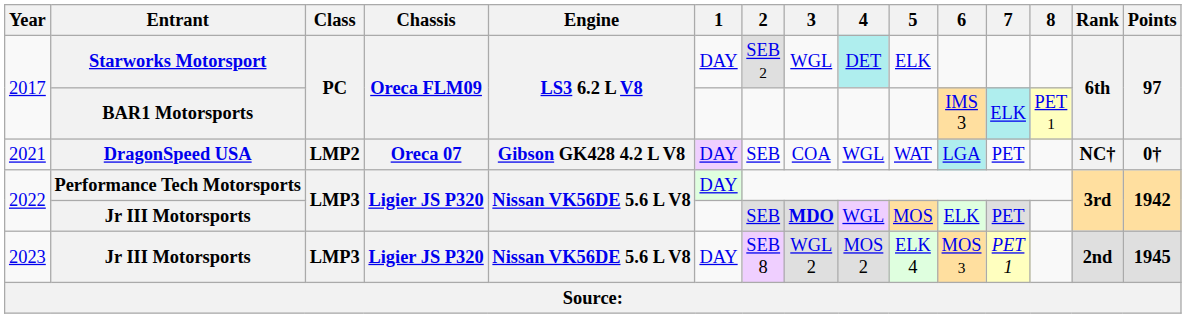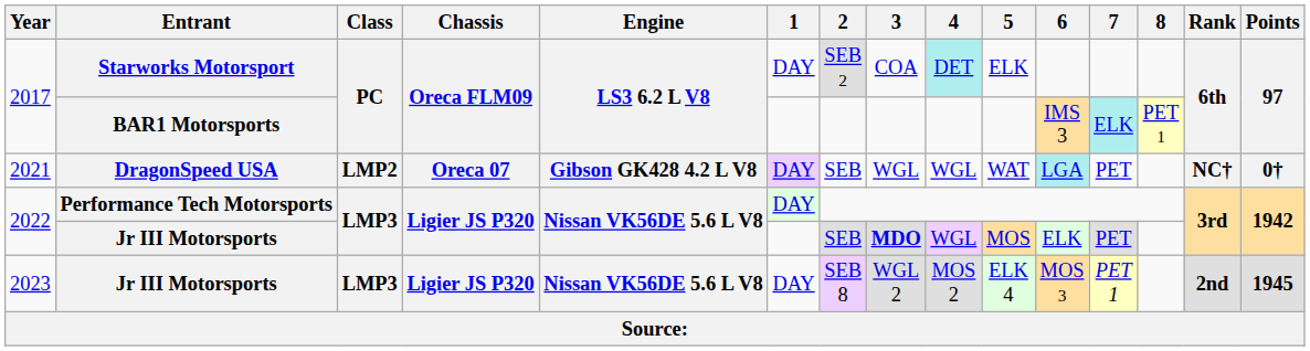Starworks Motorsport | 3: WGL -> COA
DragonSpeed USA | 3: COA -> WGL
